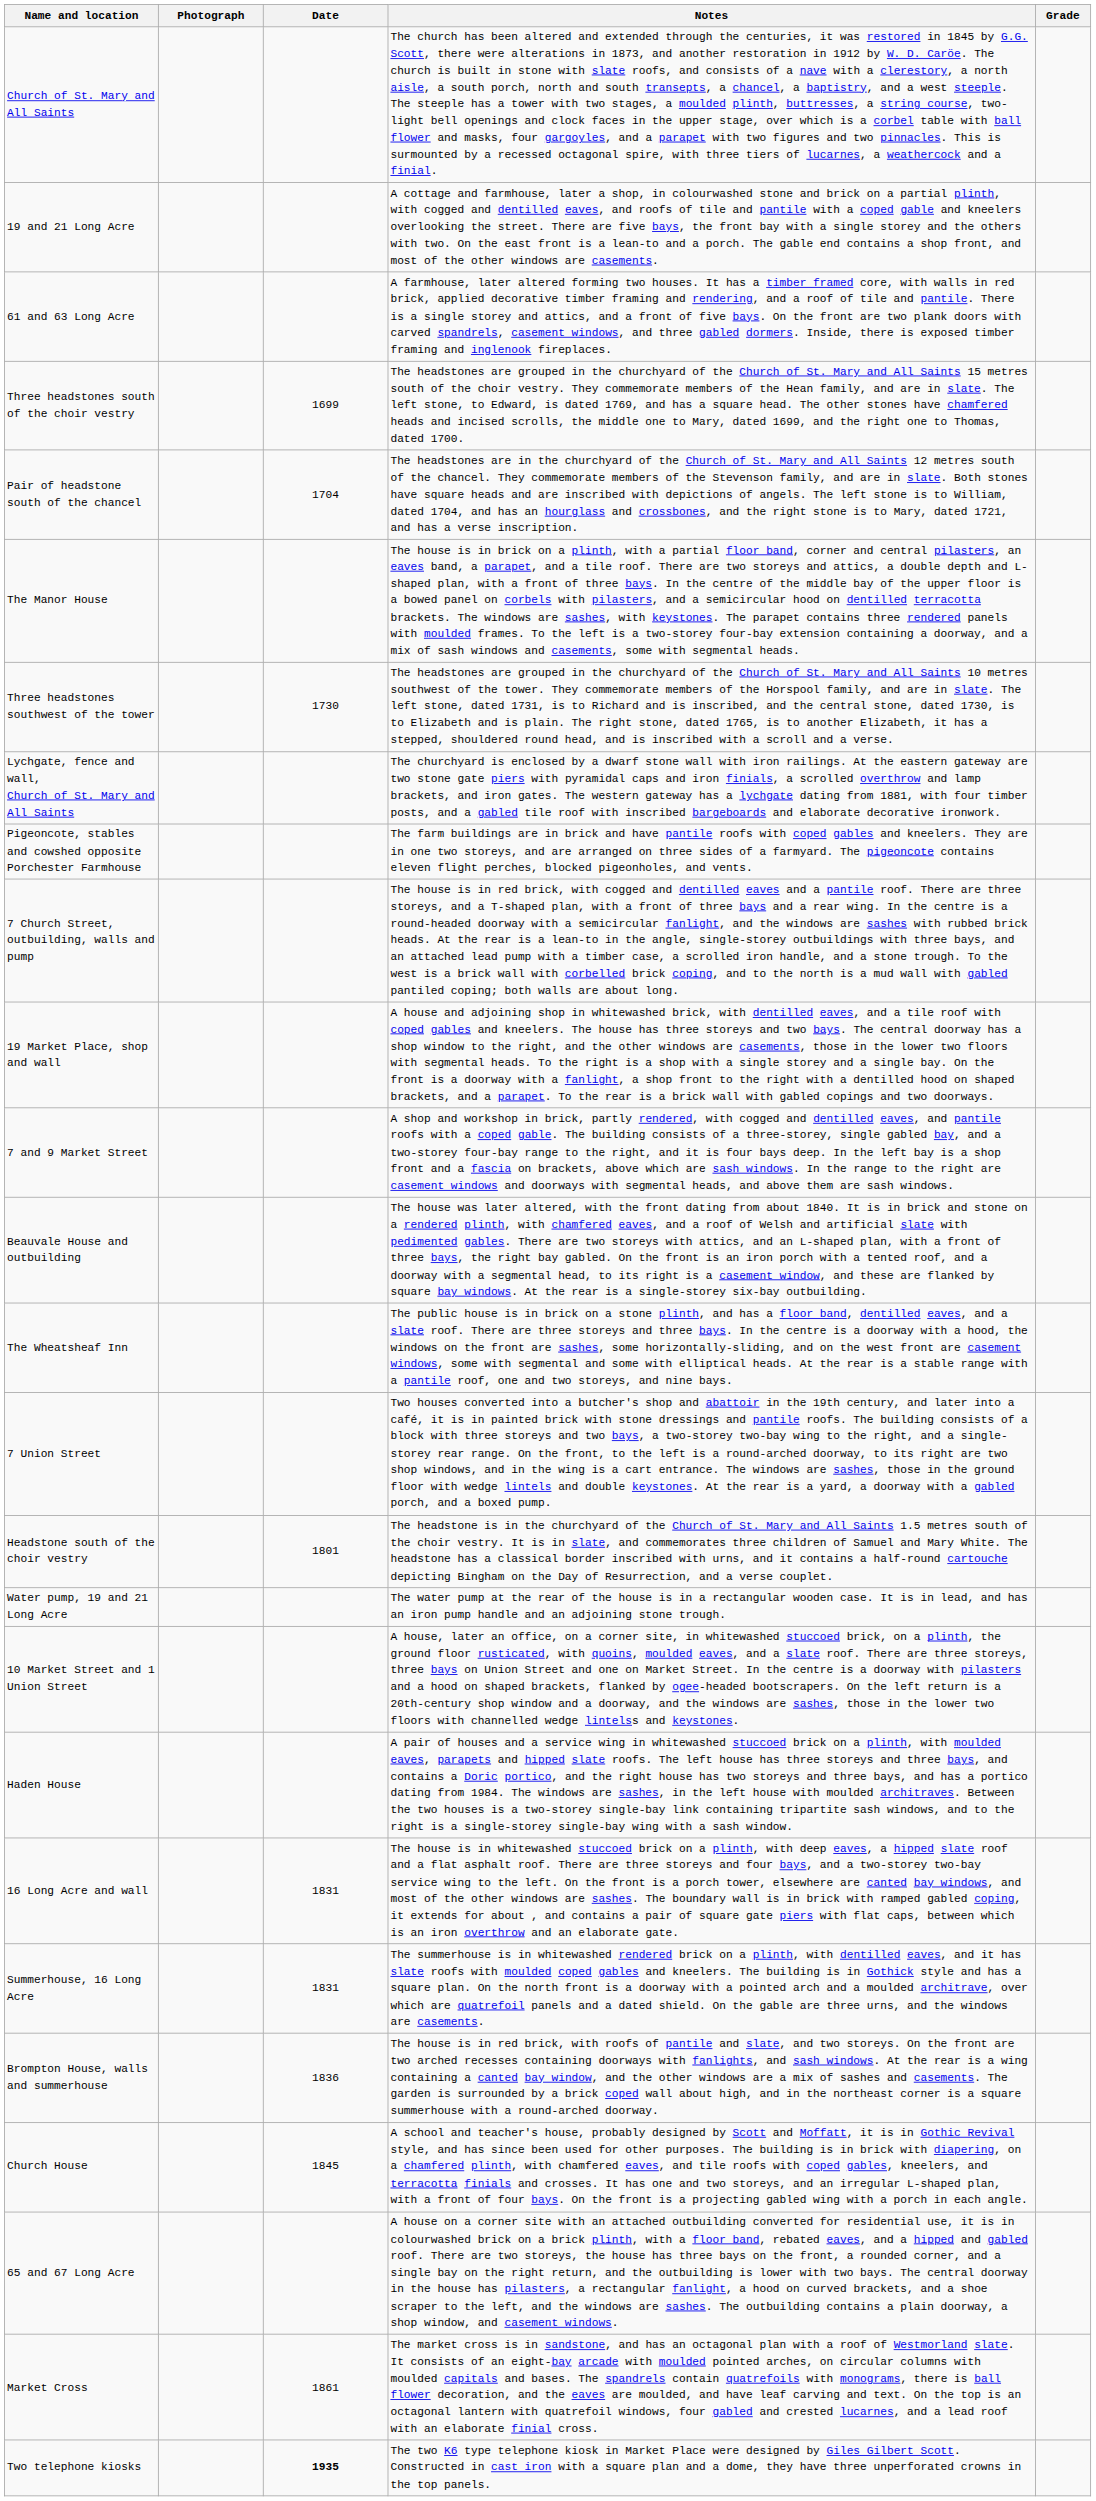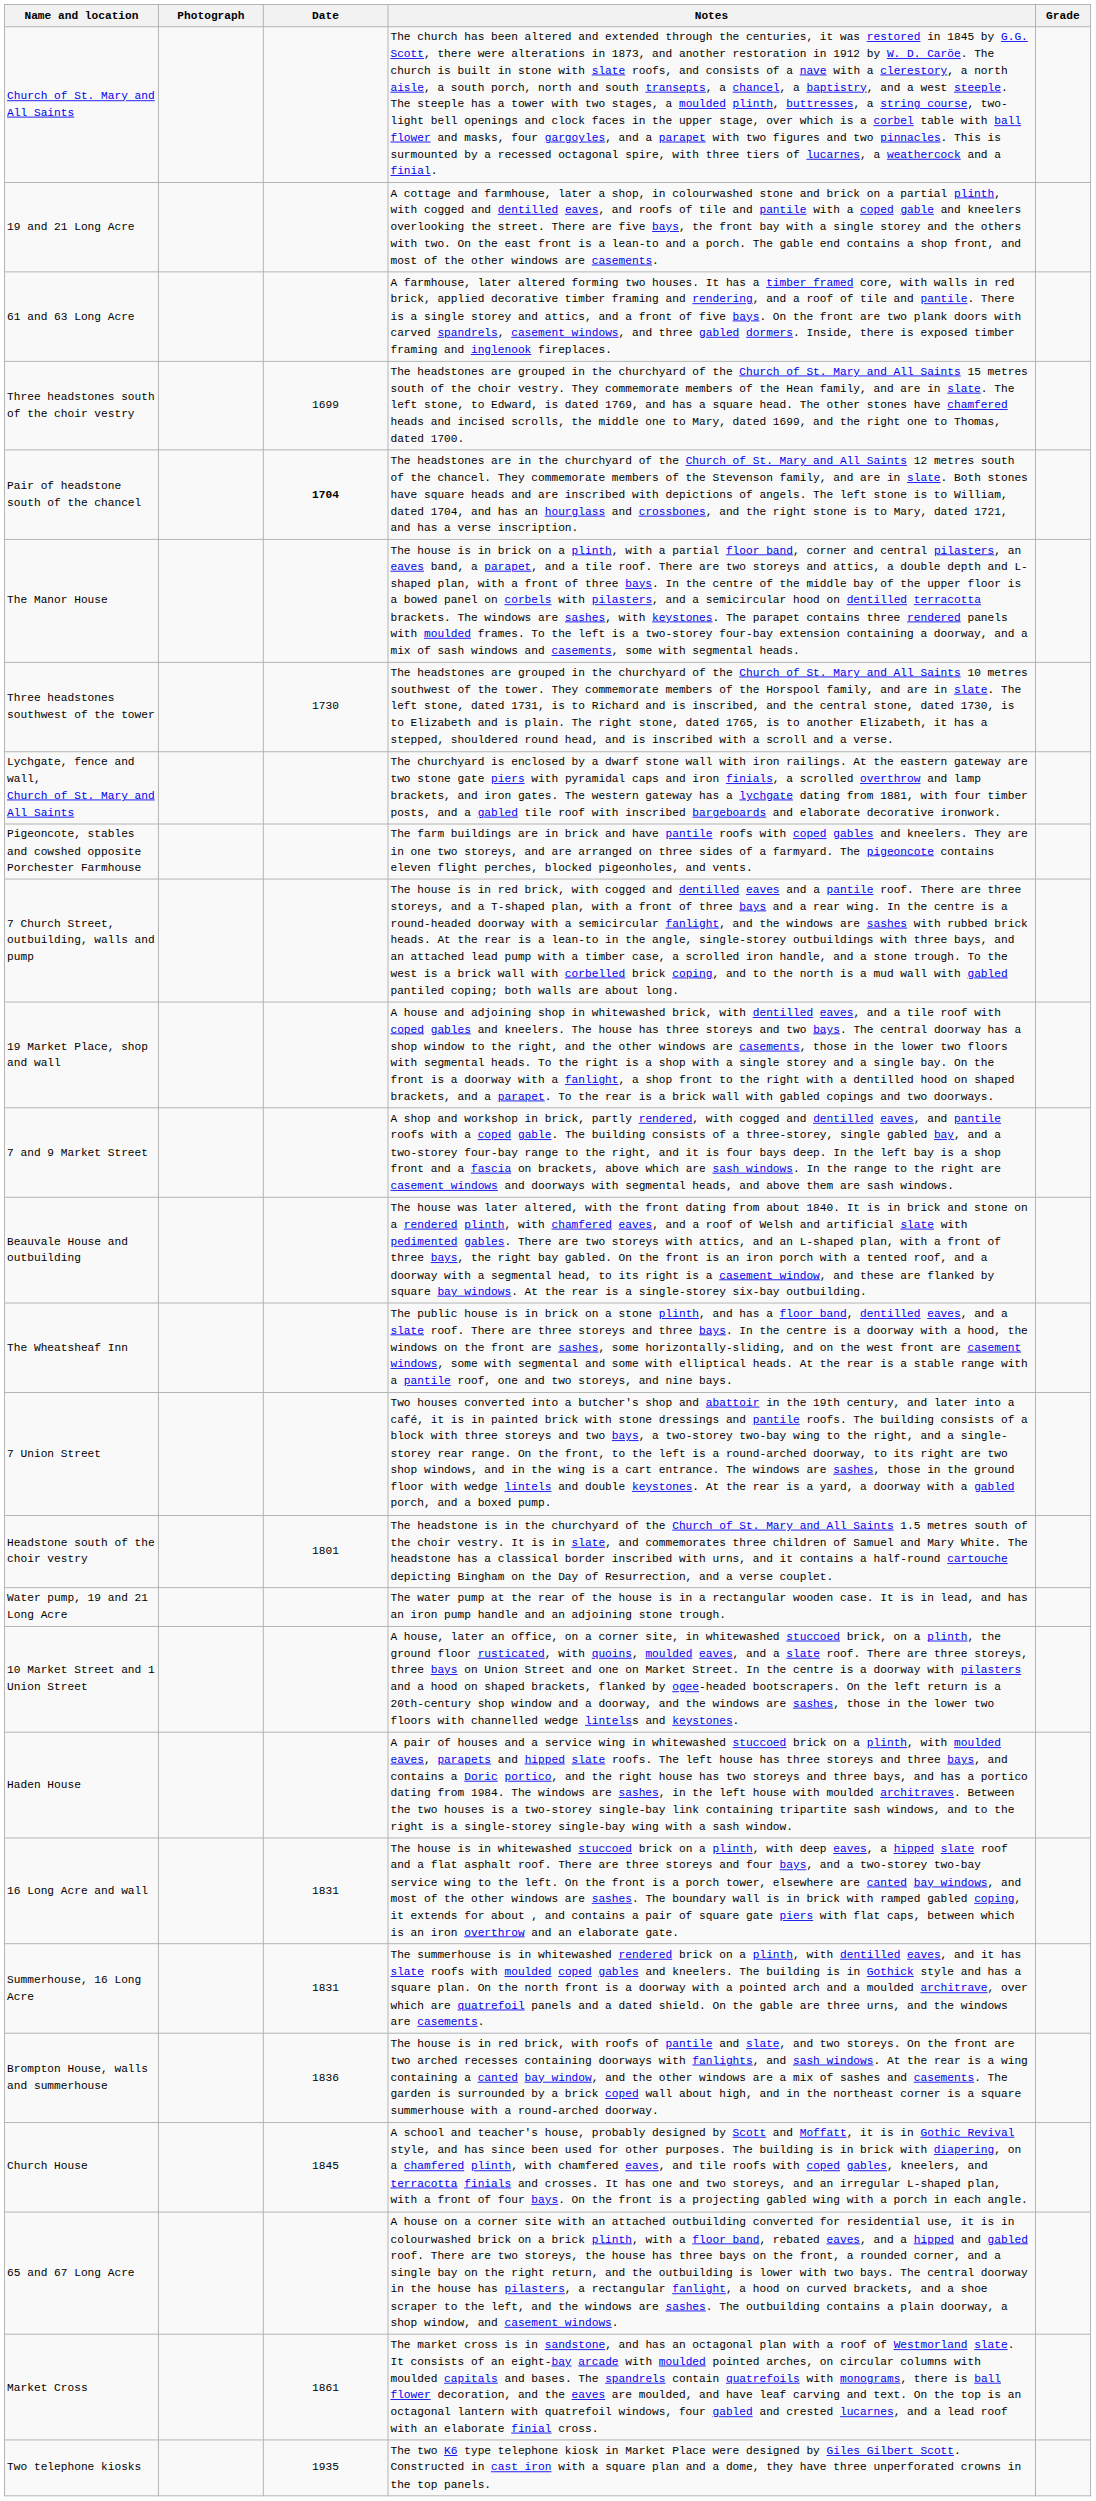Pair of headstone south of the chancel | Date: normal -> bold
Two telephone kiosks | Date: bold -> normal
